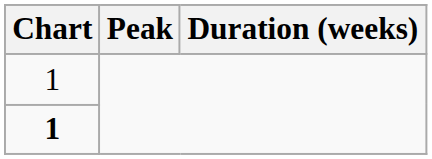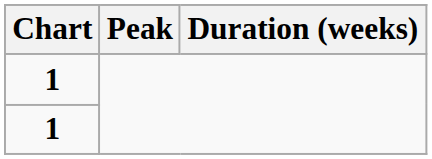row 2 | Chart: normal -> bold
